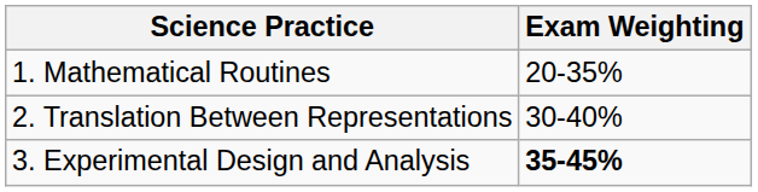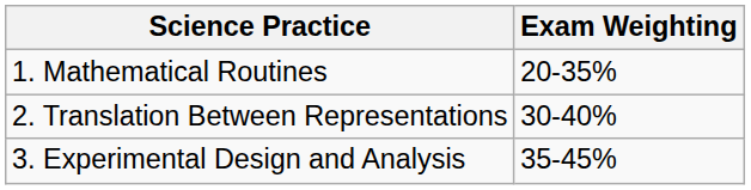3. Experimental Design and Analysis | Exam Weighting: bold -> normal
